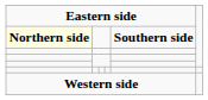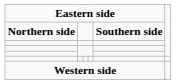Northern side | column 1: lightyellow background -> no background
